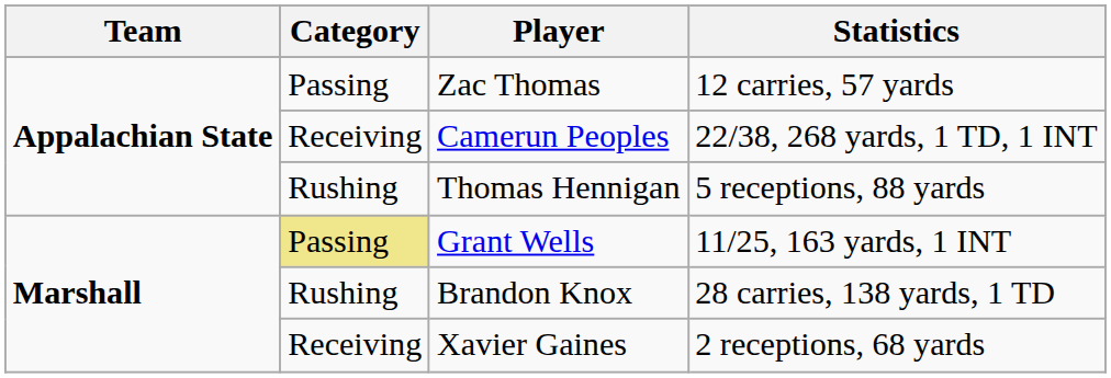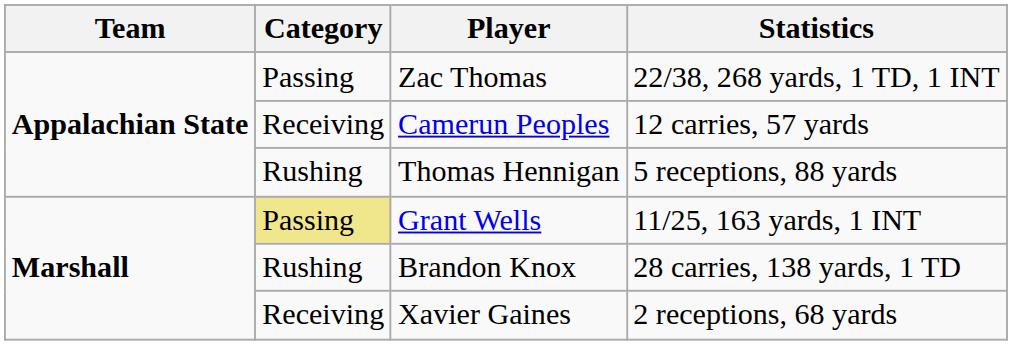Zac Thomas | Statistics: 12 carries, 57 yards -> 22/38, 268 yards, 1 TD, 1 INT
Camerun Peoples | Statistics: 22/38, 268 yards, 1 TD, 1 INT -> 12 carries, 57 yards
